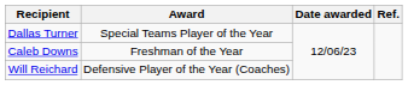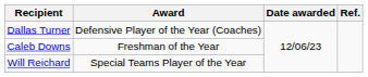Dallas Turner | Award: Special Teams Player of the Year -> Defensive Player of the Year (Coaches)
Will Reichard | Award: Defensive Player of the Year (Coaches) -> Special Teams Player of the Year
